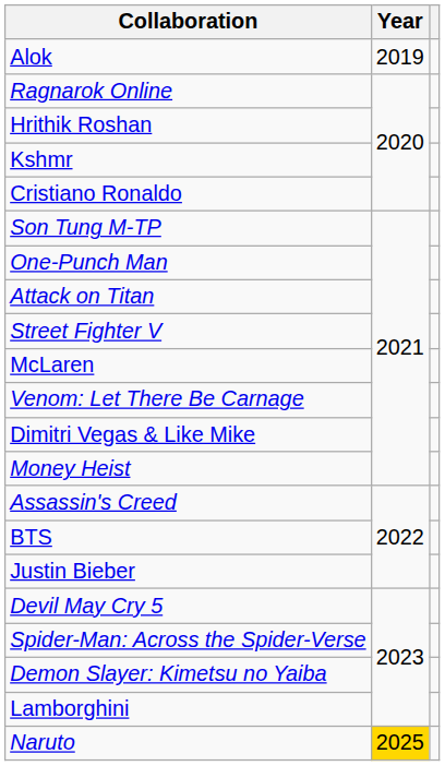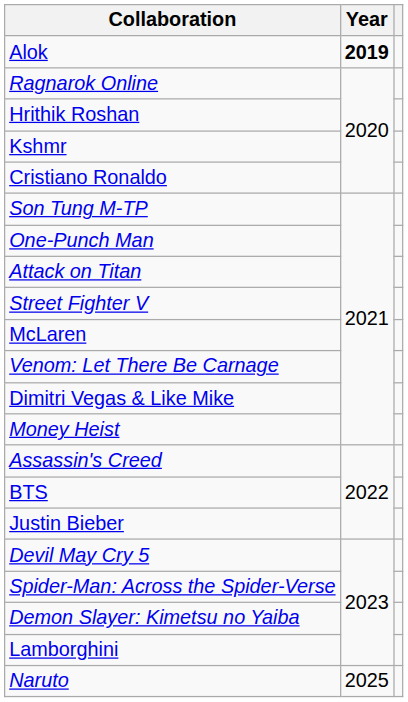Alok | Year: normal -> bold
Naruto | Year: gold background -> no background
